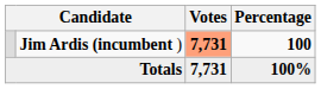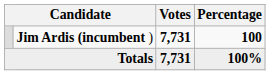row 2 | Votes: lightsalmon background -> no background
